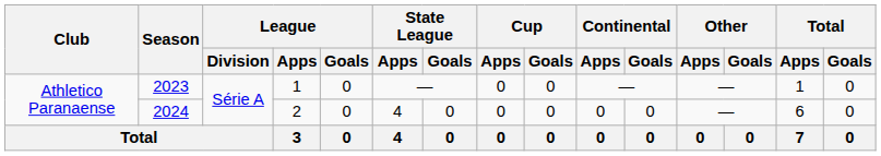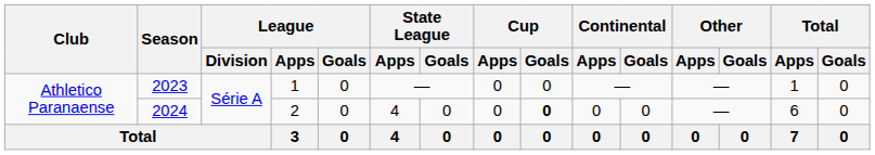2024 | Cup / Goals: normal -> bold
